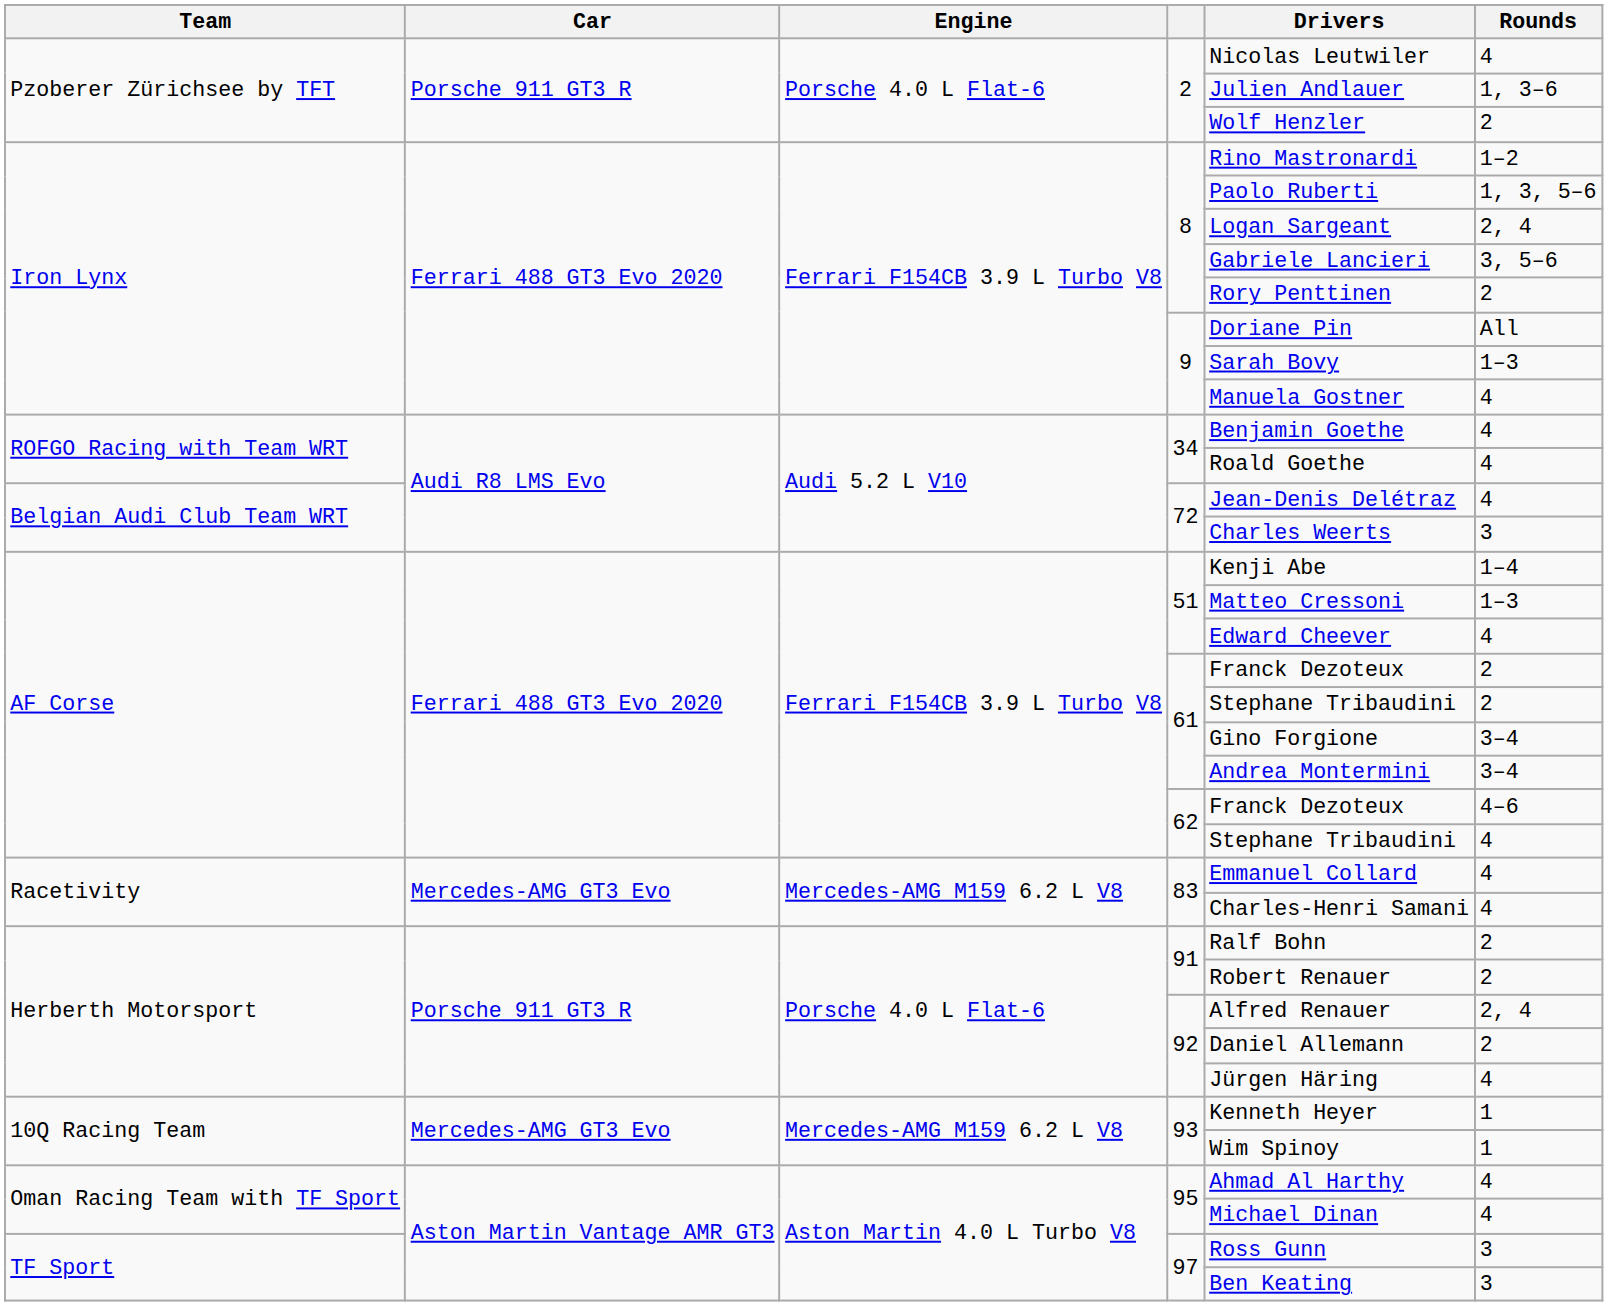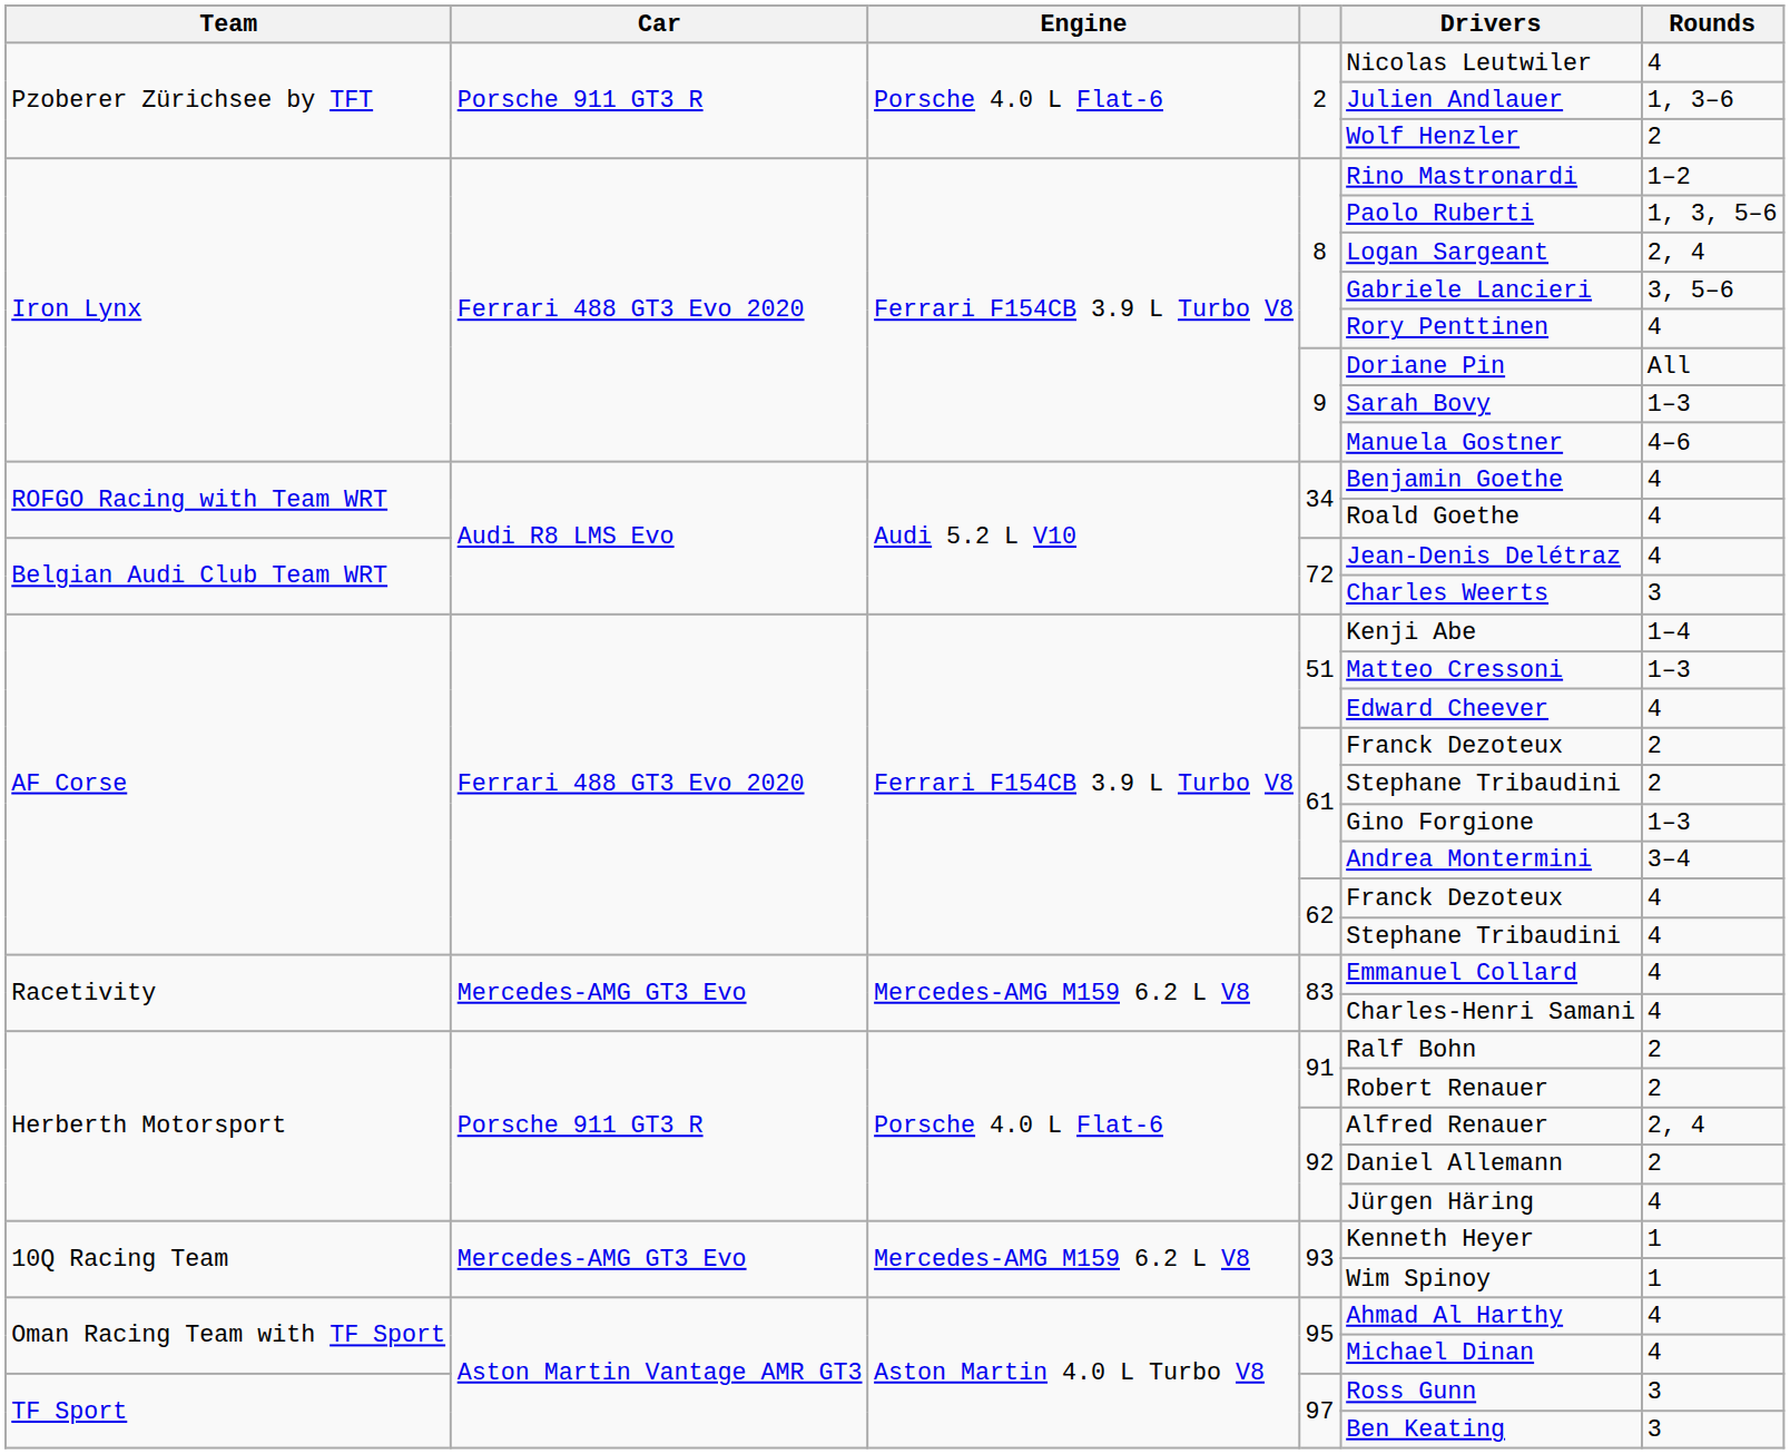row 9 | Rounds: 2 -> 4
row 12 | Rounds: 4 -> 4–6
row 22 | Rounds: 3–4 -> 1–3
row 24 | Rounds: 4–6 -> 4
